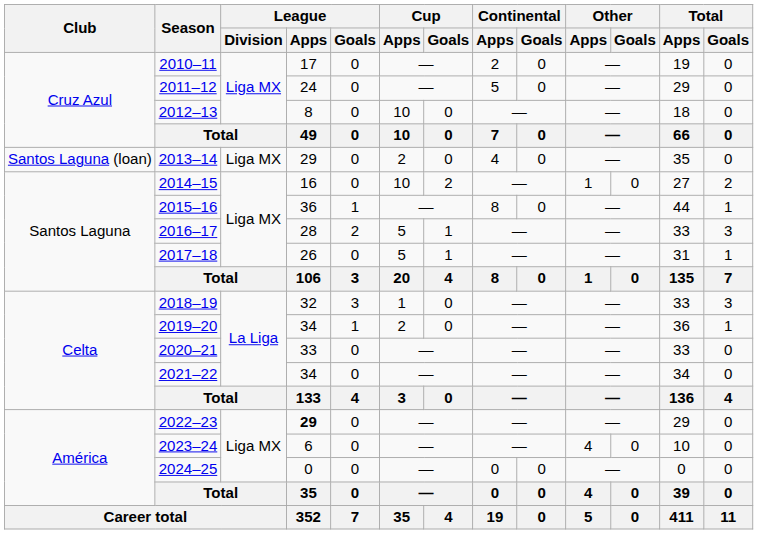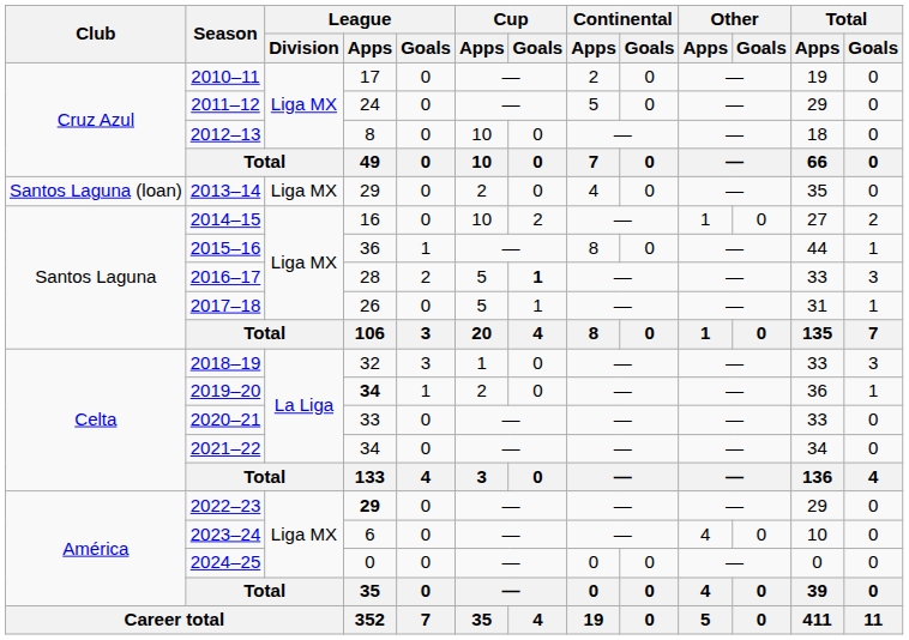2016–17 | Cup / Goals: normal -> bold
2019–20 | League / Apps: normal -> bold
